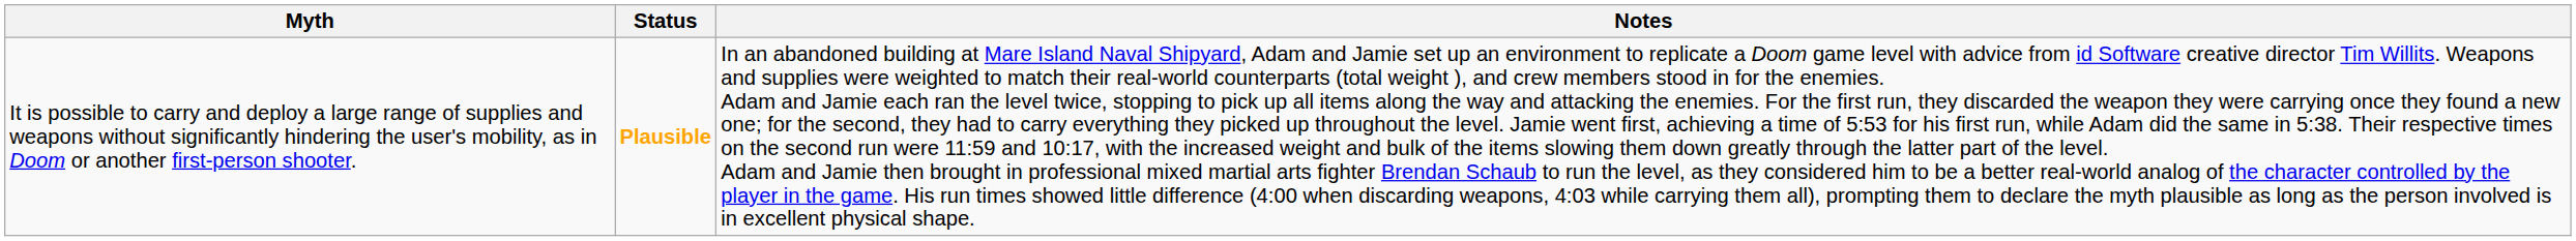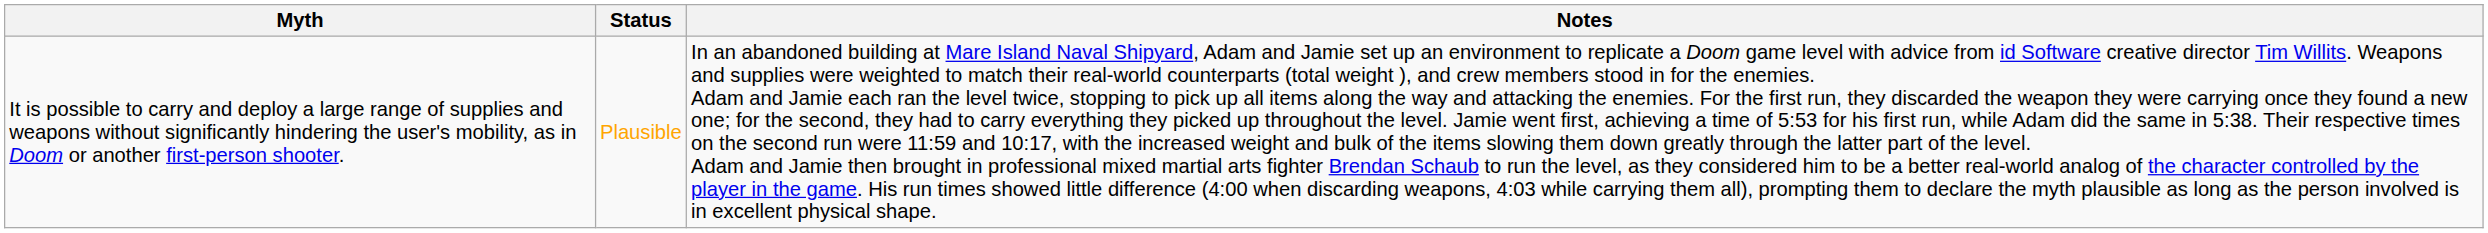row 2 | Status: bold -> normal
